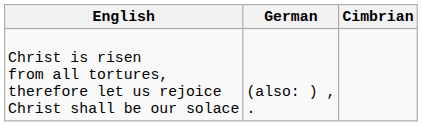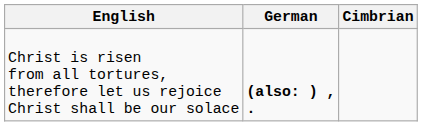row 2 | German: normal -> bold
